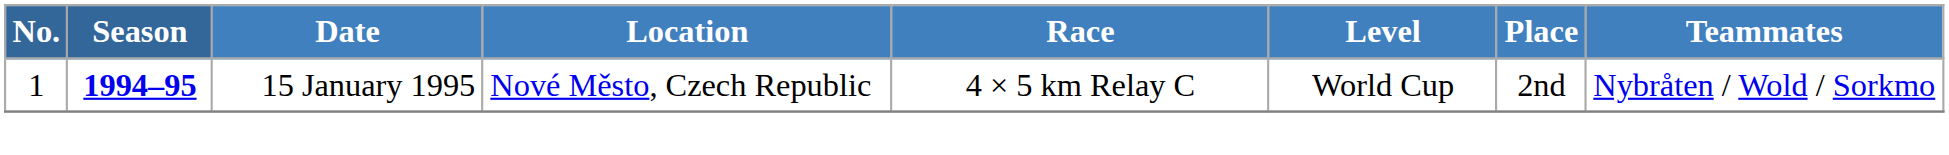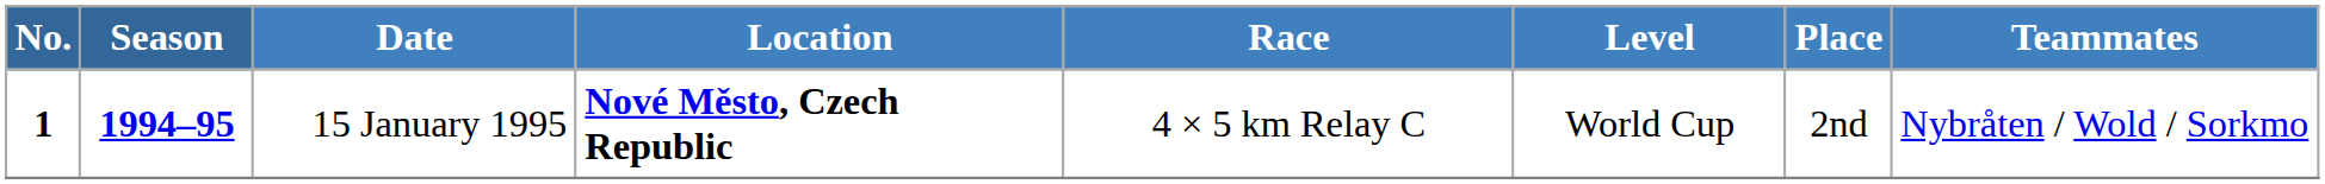15 January 1995 | No.: normal -> bold
15 January 1995 | Location: normal -> bold
